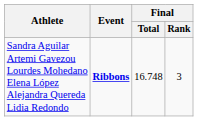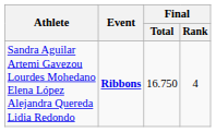row 3 | Final / Total: 16.748 -> 16.750
row 3 | Final / Rank: 3 -> 4
